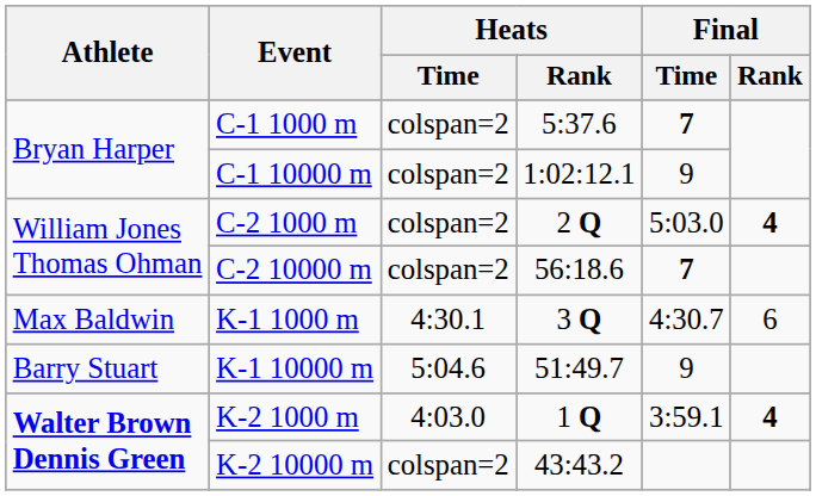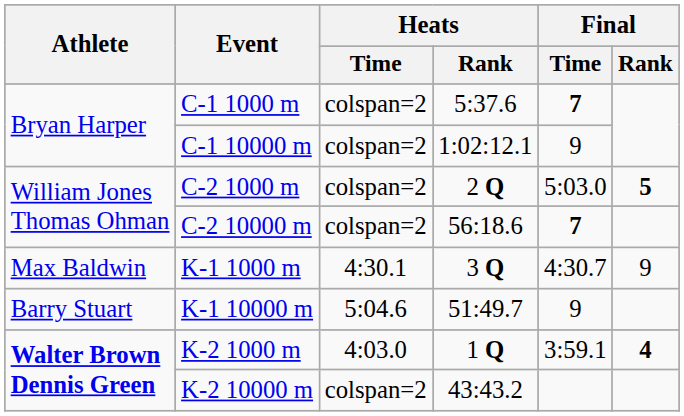C-2 1000 m | Final / Rank: 4 -> 5
K-1 1000 m | Final / Rank: 6 -> 9
